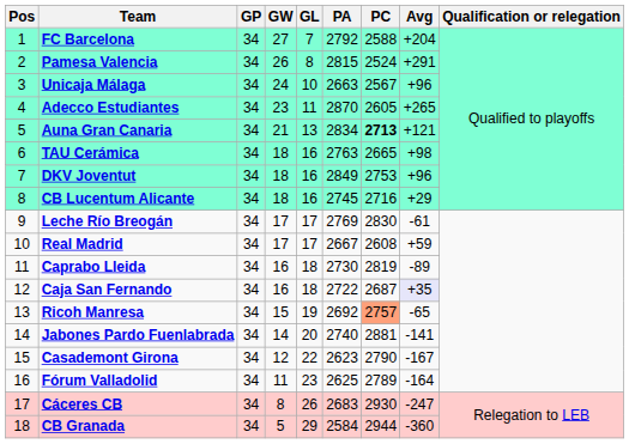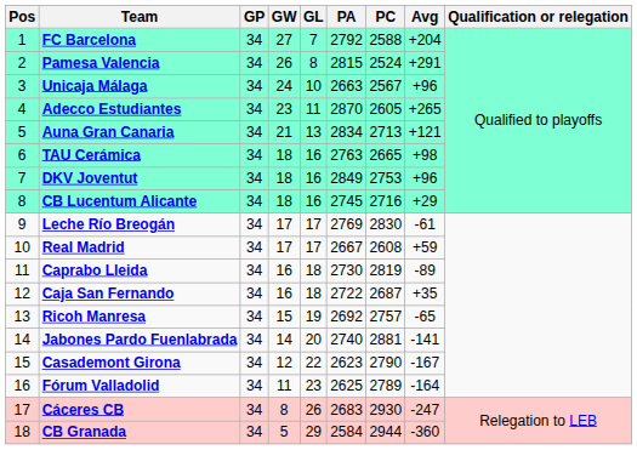Auna Gran Canaria | PC: bold -> normal
Caja San Fernando | Avg: lavender background -> no background
Ricoh Manresa | PC: lightsalmon background -> no background
